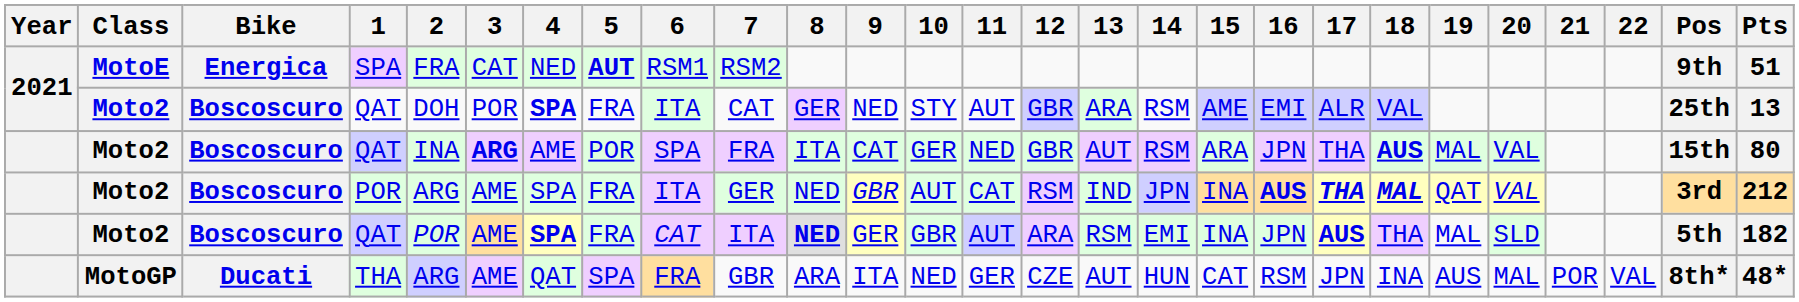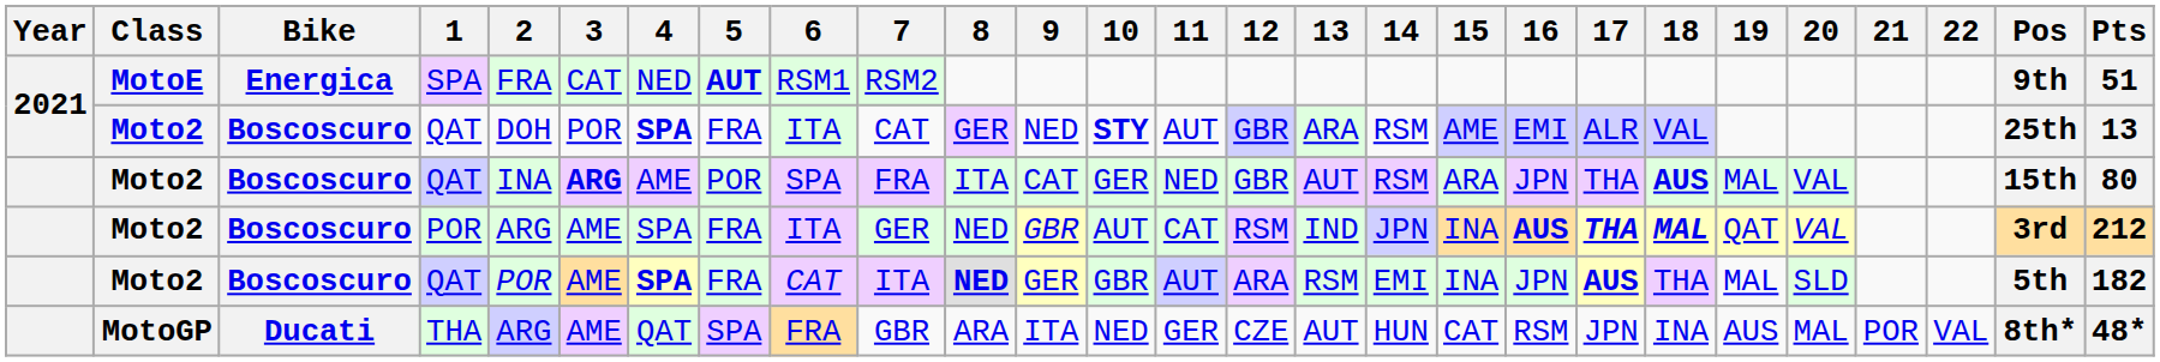2021 / QAT | 10: normal -> bold
